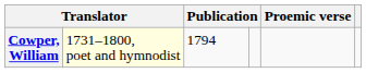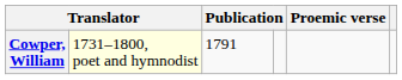Cowper, William | column 3: 1794 -> 1791
